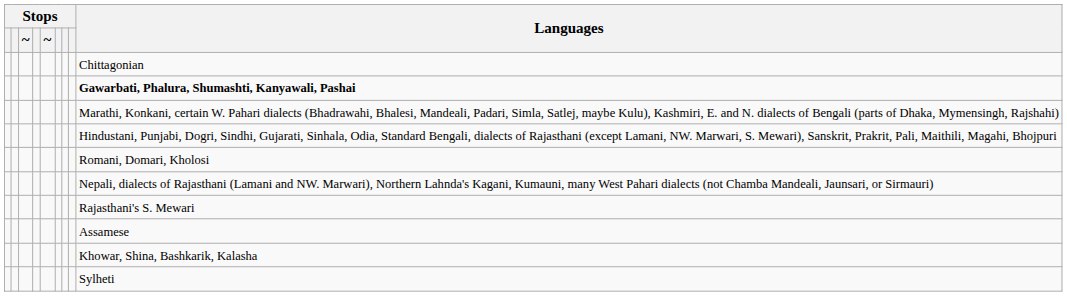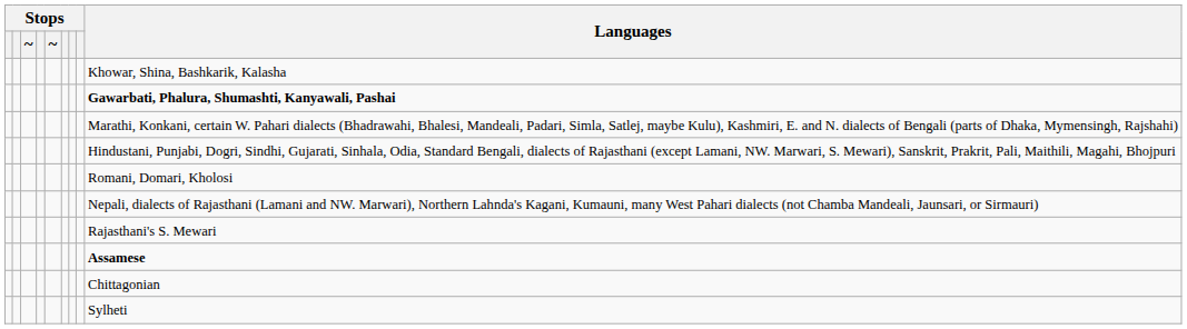row 3 | Languages: Chittagonian -> Khowar, Shina, Bashkarik, Kalasha
row 10 | Languages: normal -> bold
row 11 | Languages: Khowar, Shina, Bashkarik, Kalasha -> Chittagonian
